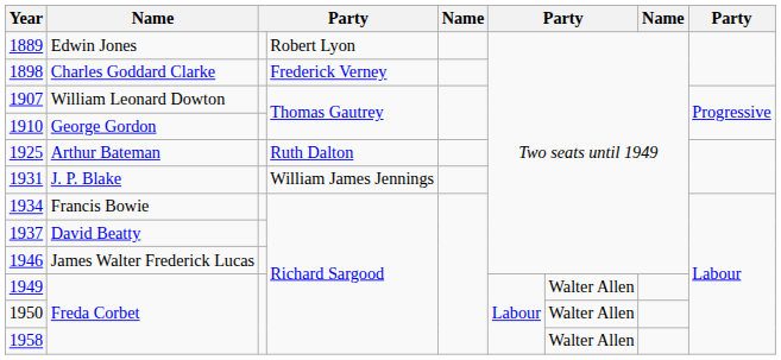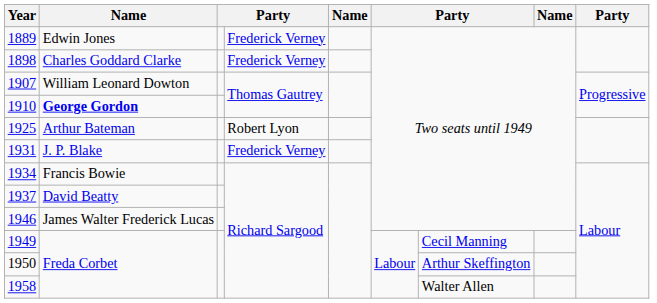1889 | column 4: Robert Lyon -> Frederick Verney
1910 | column 2: normal -> bold
1925 | column 4: Ruth Dalton -> Robert Lyon
1931 | column 4: William James Jennings -> Frederick Verney
1949 | column 7: Walter Allen -> Cecil Manning
1950 | column 7: Walter Allen -> Arthur Skeffington
